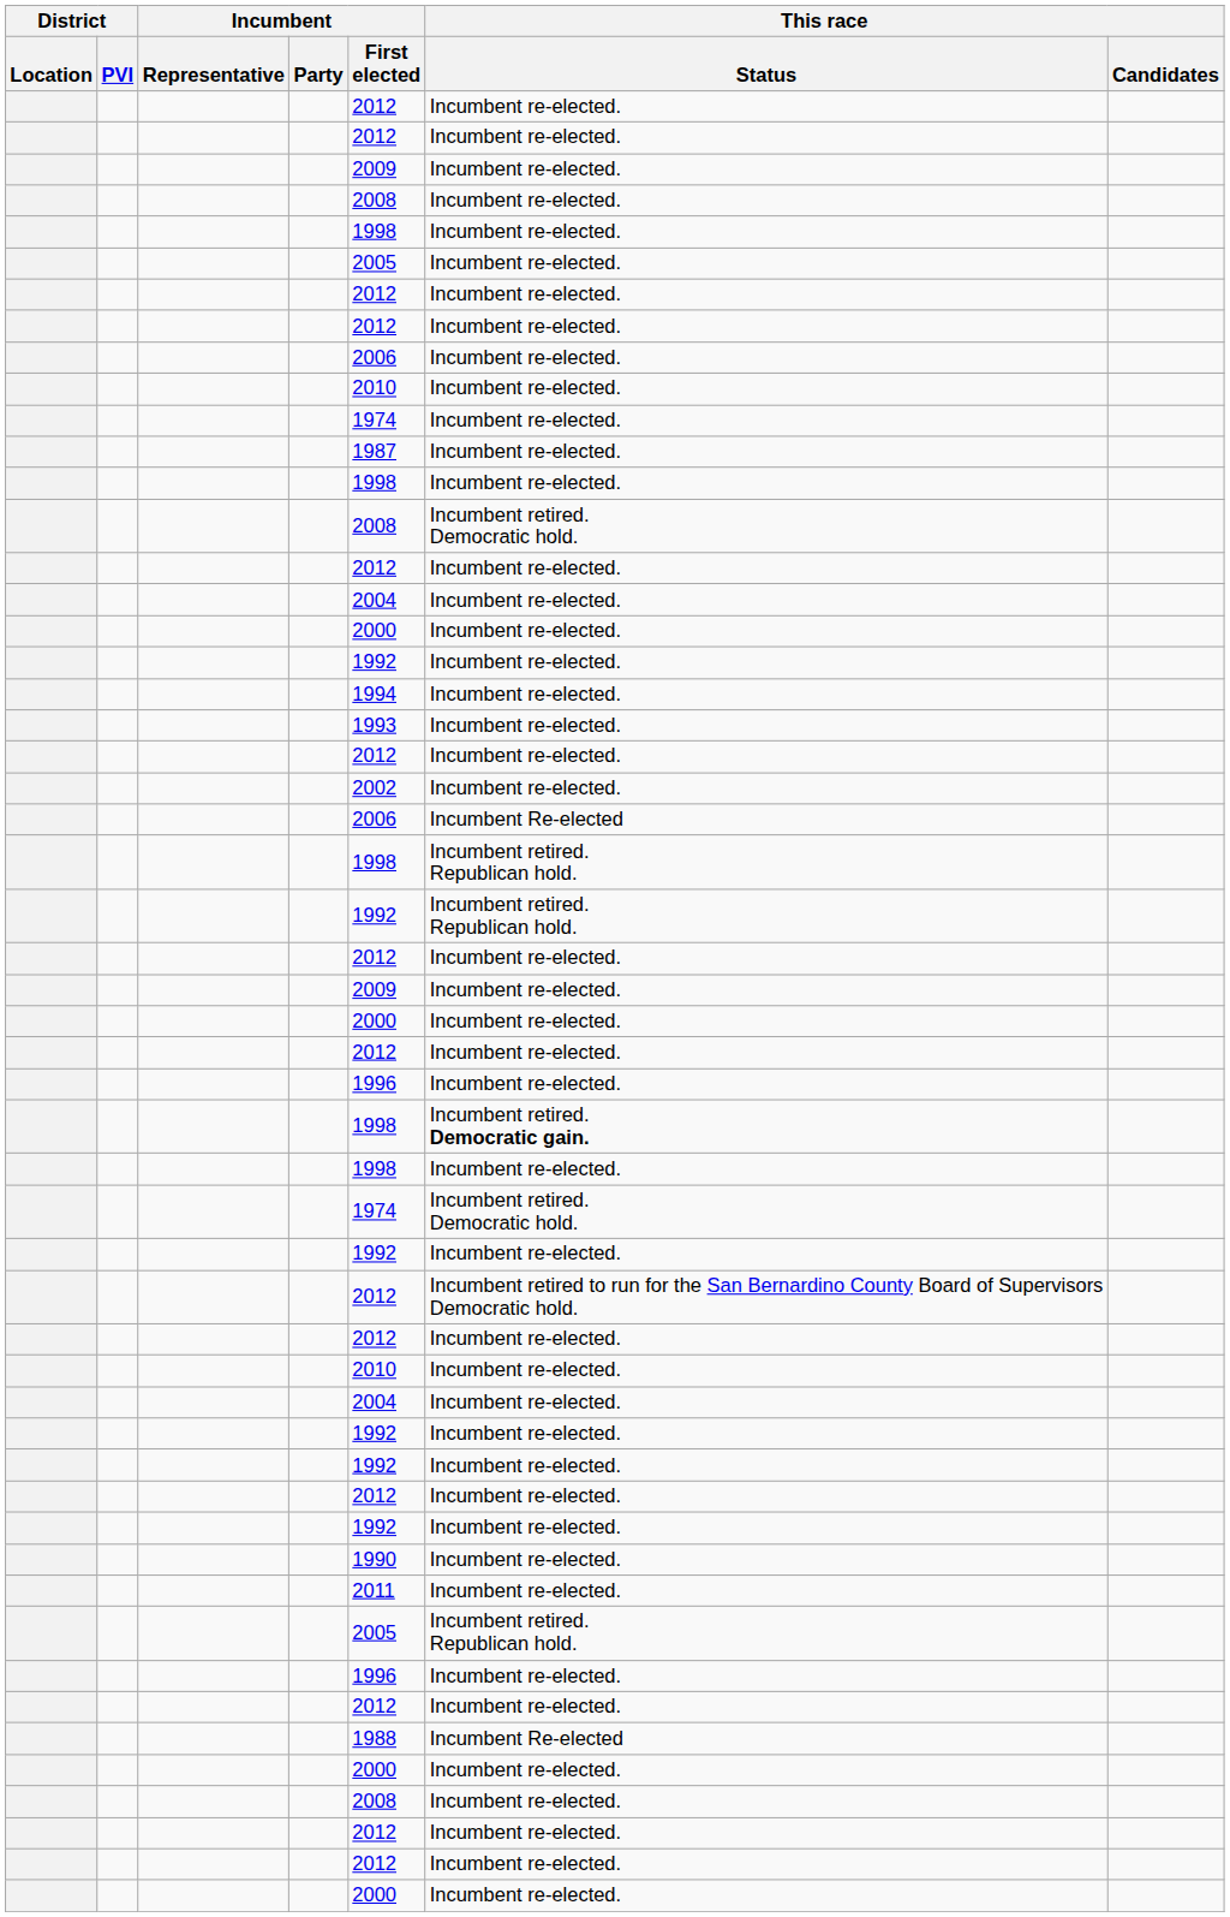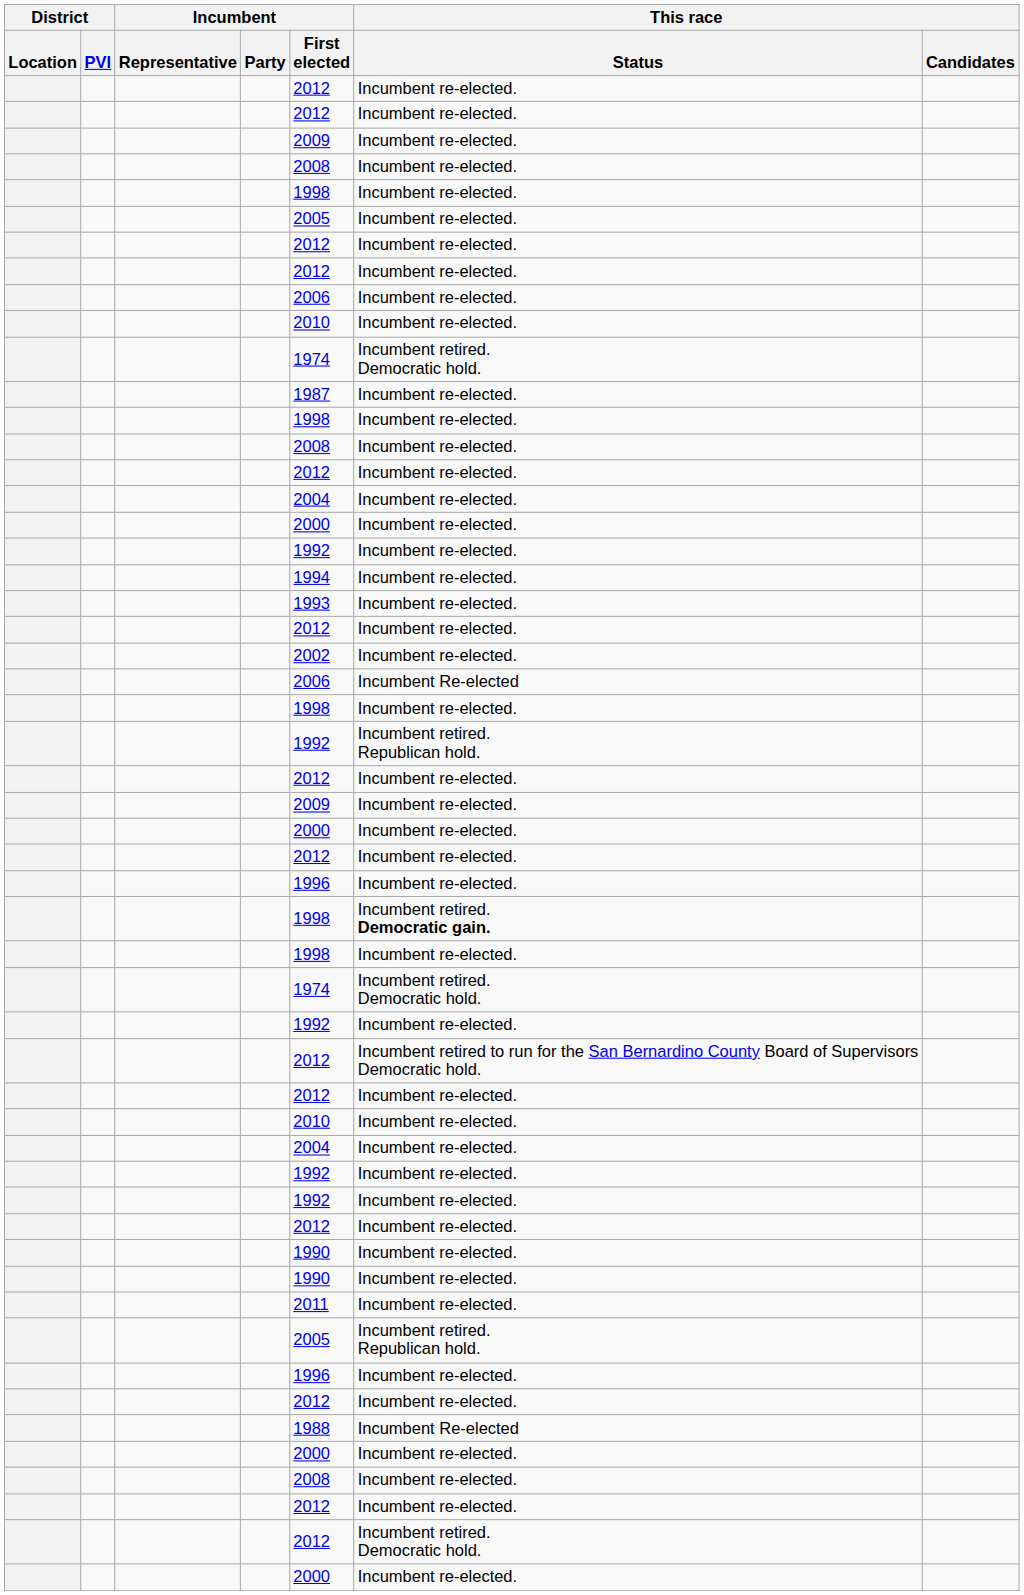row 13 | This race / Status: Incumbent re-elected. -> Incumbent retired. Democratic hold.
row 16 | This race / Status: Incumbent retired. Democratic hold. -> Incumbent re-elected.
row 26 | This race / Status: Incumbent retired. Republican hold. -> Incumbent re-elected.
row 44 | Incumbent / First elected: 1992 -> 1990
row 54 | This race / Status: Incumbent re-elected. -> Incumbent retired. Democratic hold.
